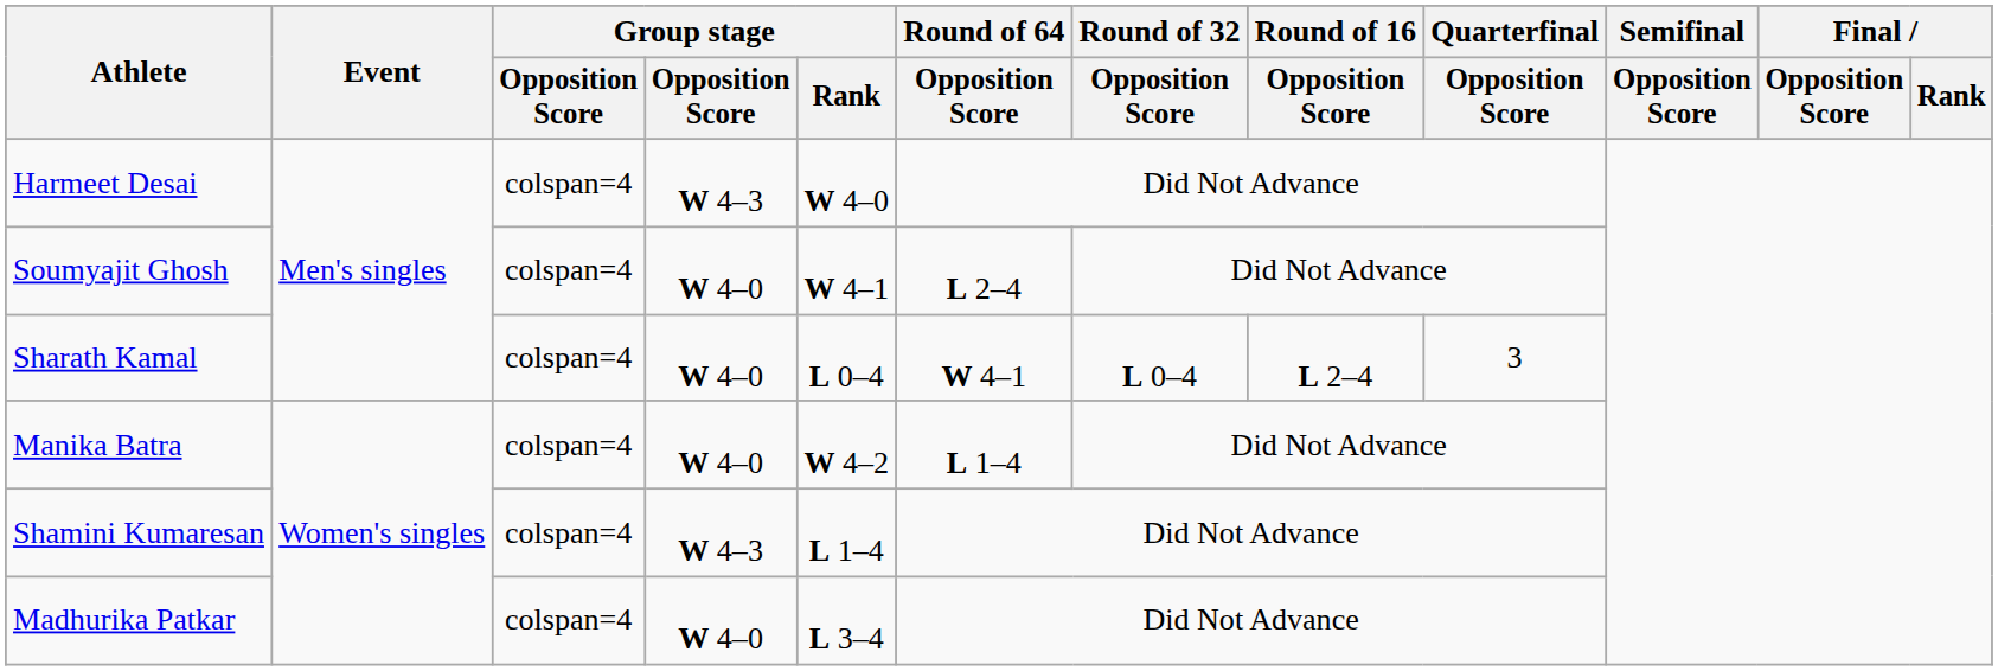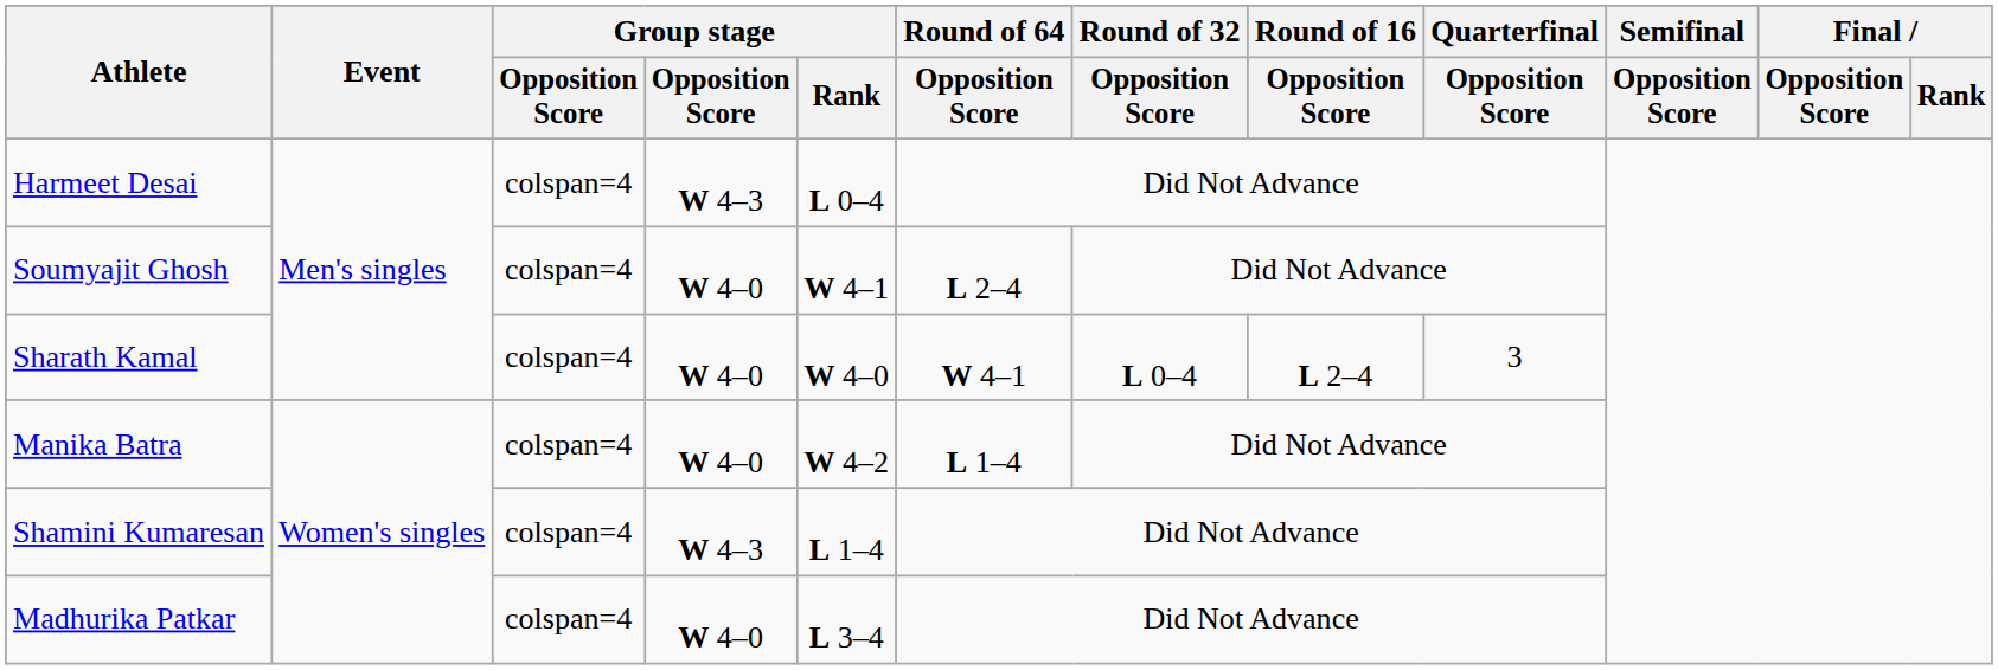Harmeet Desai | Group stage / Rank: W 4–0 -> L 0–4
Sharath Kamal | Group stage / Rank: L 0–4 -> W 4–0
